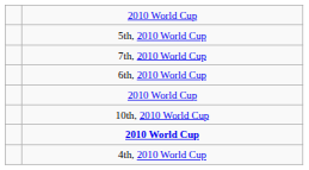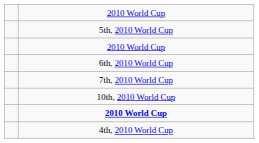row 3 | column 2: 7th, 2010 World Cup -> 2010 World Cup
row 5 | column 2: 2010 World Cup -> 7th, 2010 World Cup
